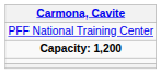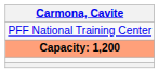row 3 | column 1: no background -> lightsalmon background
